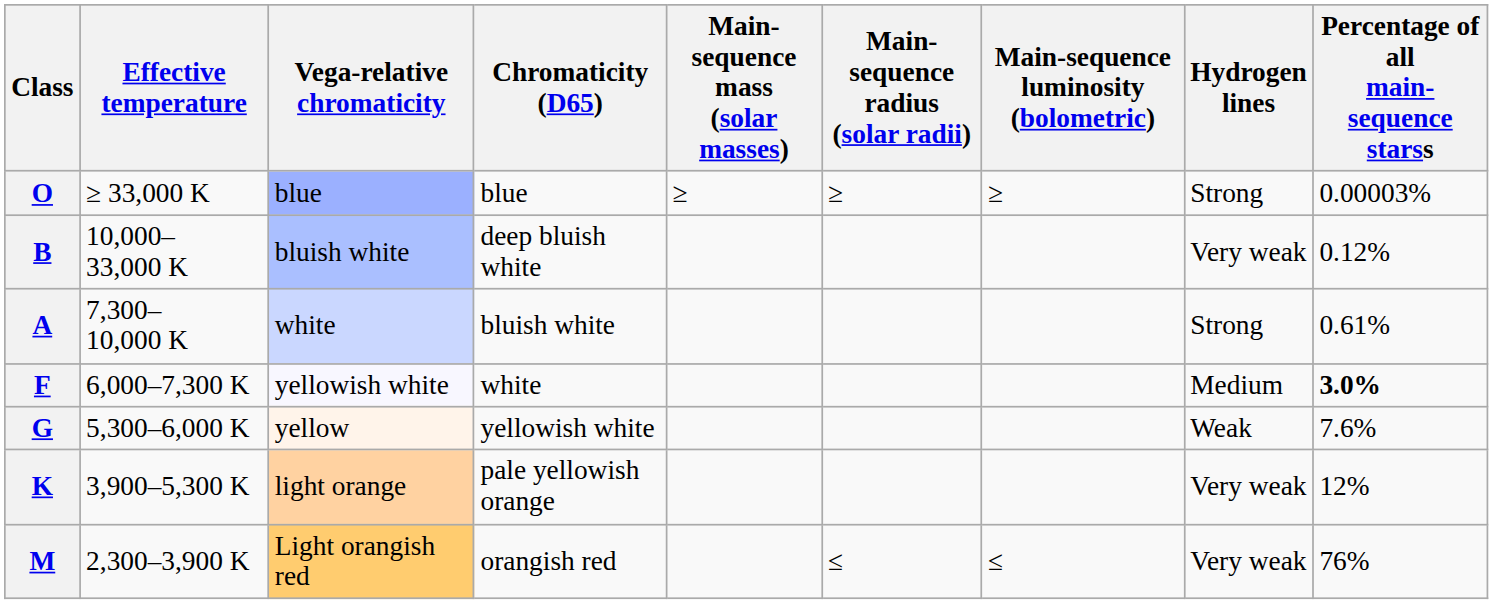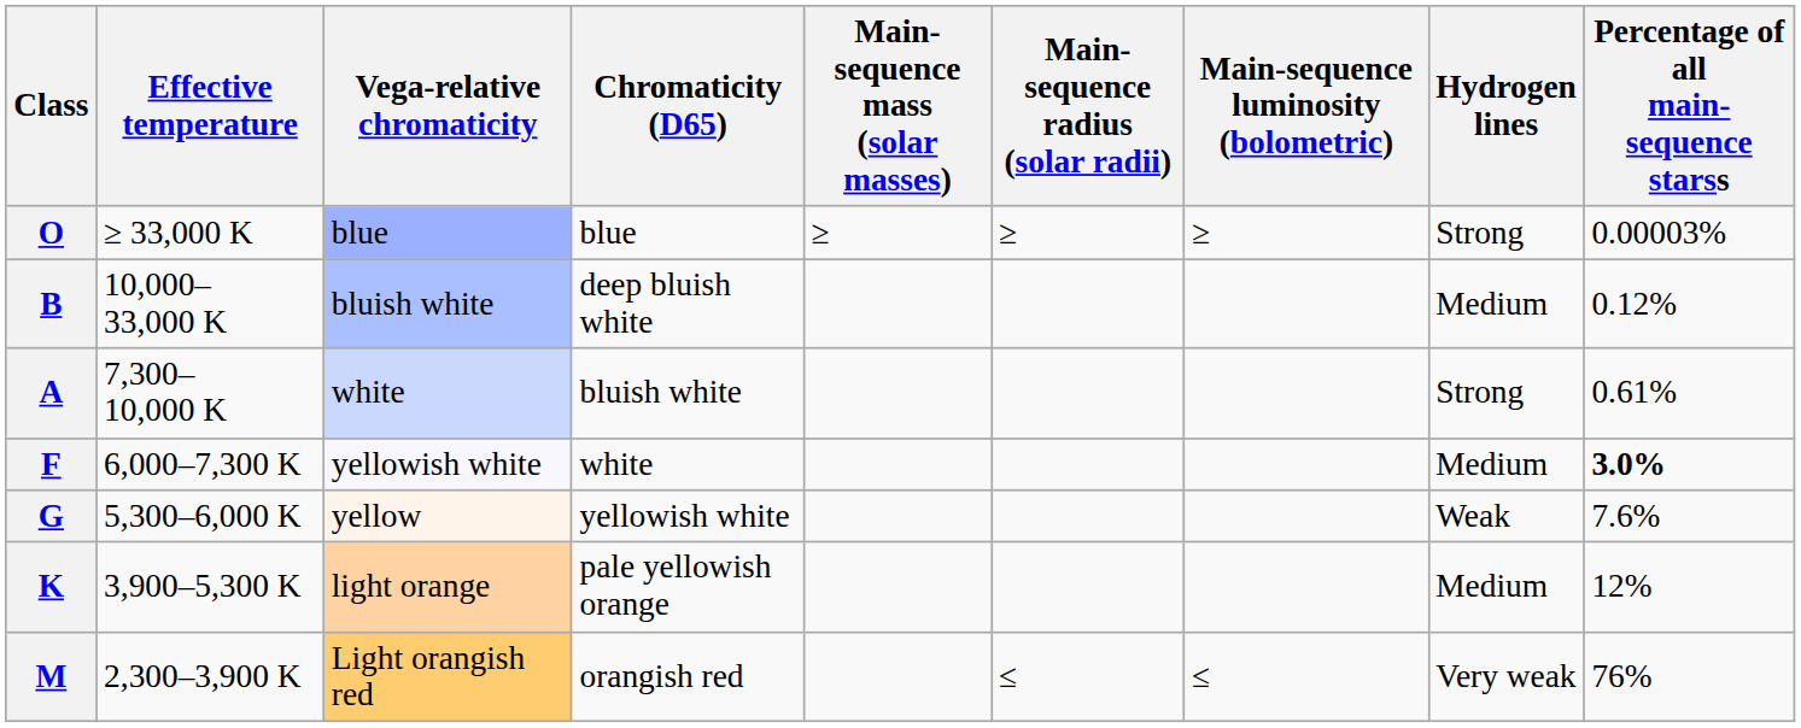B | Hydrogen lines: Very weak -> Medium
K | Hydrogen lines: Very weak -> Medium
